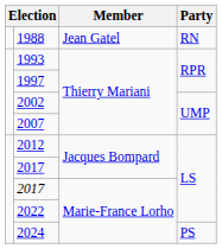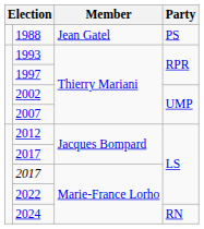1988 | Party: RN -> PS
2024 | Party: PS -> RN
